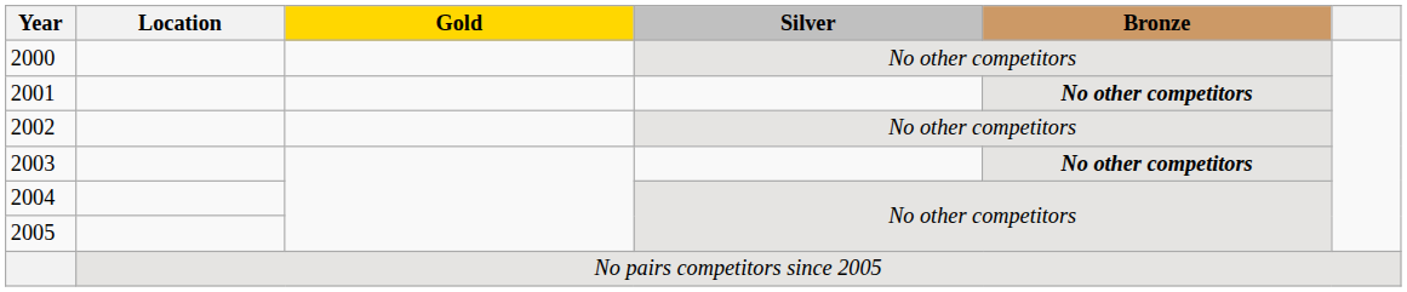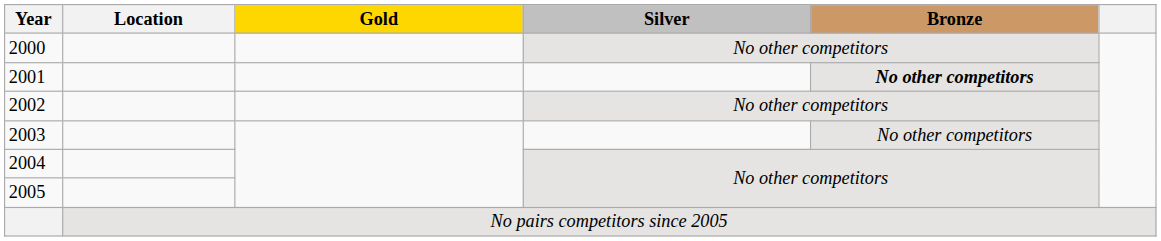2003 | Bronze: bold -> normal
